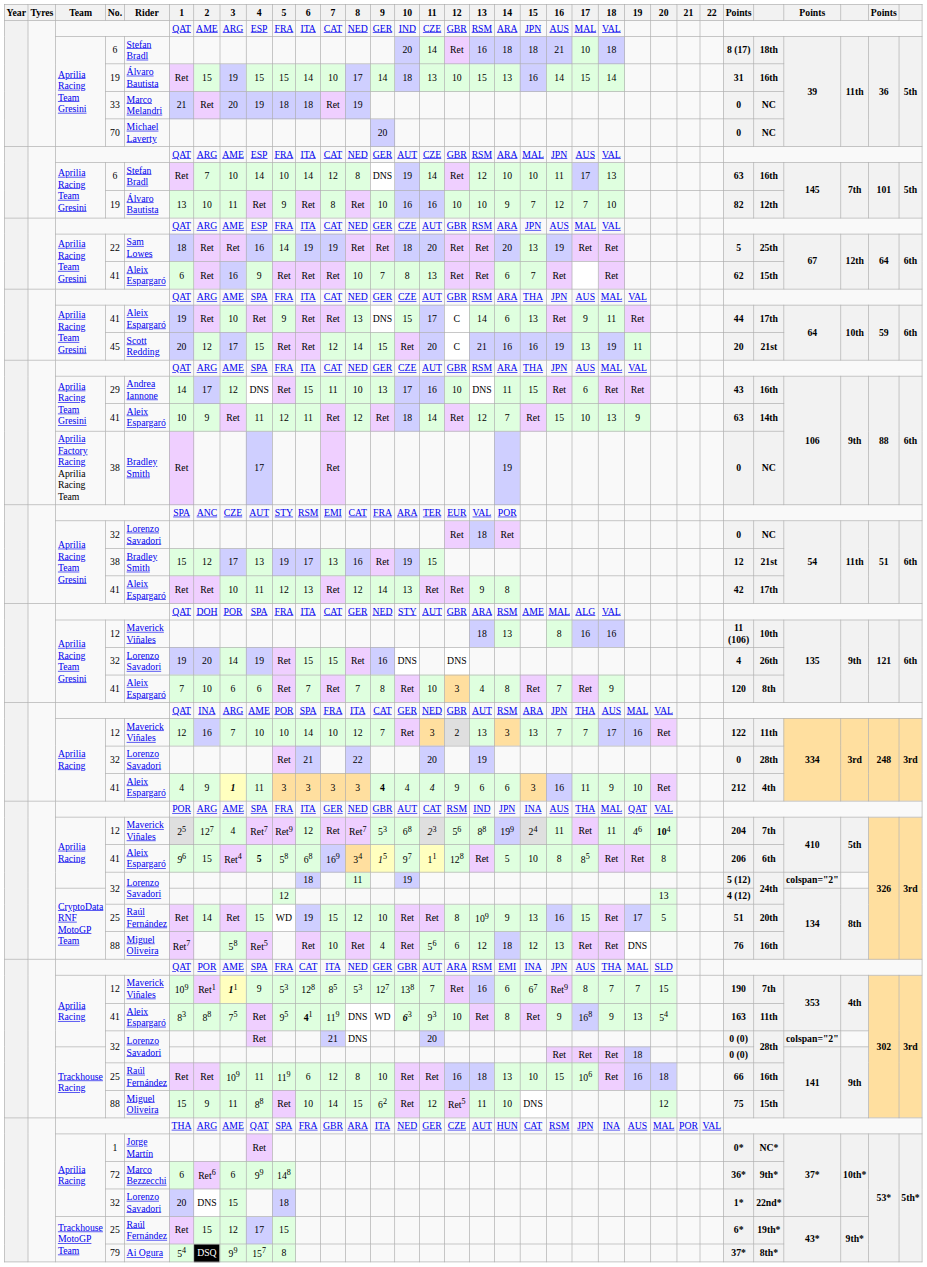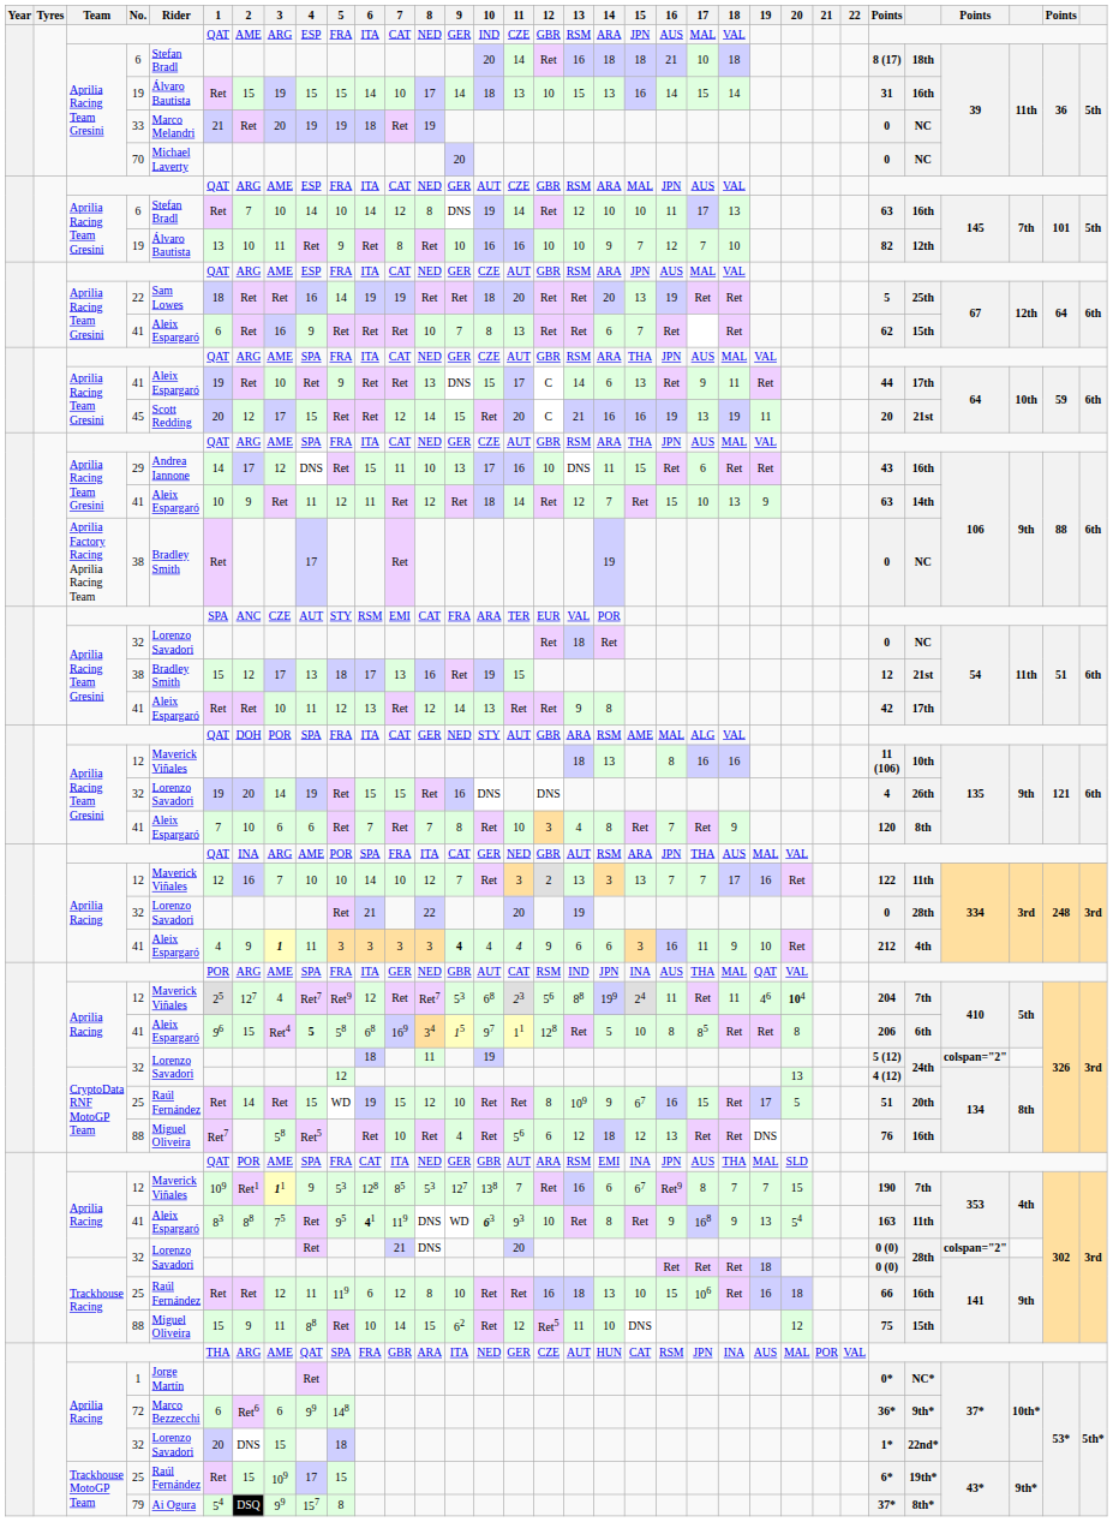33 | 5: 18 -> 19
Aprilia Racing Team Gresini / 38 | 5: 19 -> 18
CryptoData RNF MotoGP Team / 25 | 15: 13 -> 67
Trackhouse Racing / 25 | 3: 109 -> 12
Trackhouse MotoGP Team / 25 | 3: 12 -> 109
